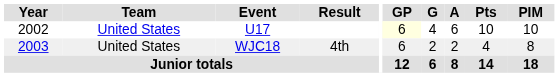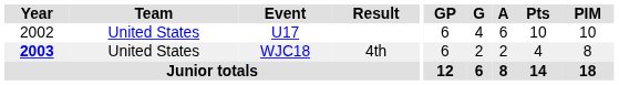U17 | GP: lightyellow background -> no background
WJC18 | Year: normal -> bold
